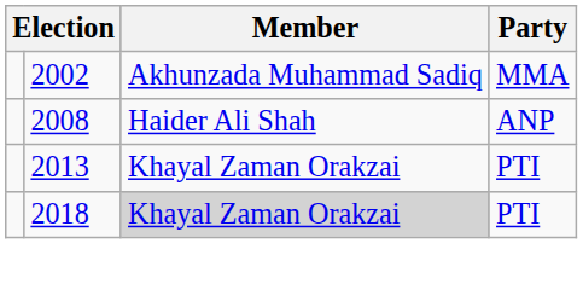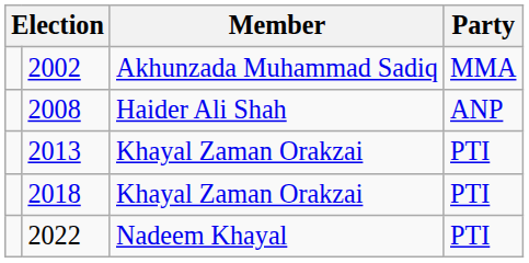2018 | Member: lightgrey background -> no background
+ row: 2022 | Nadeem Khayal | PTI
